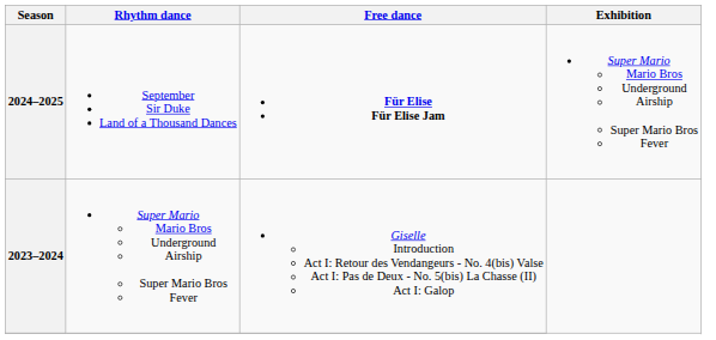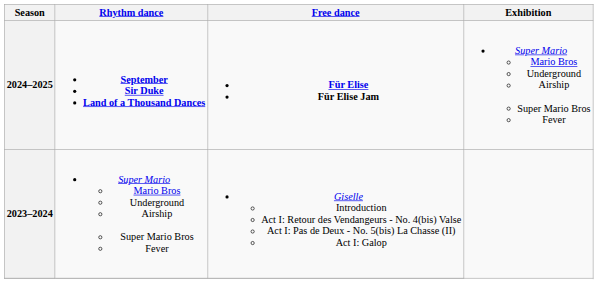2024–2025 | Rhythm dance: normal -> bold
